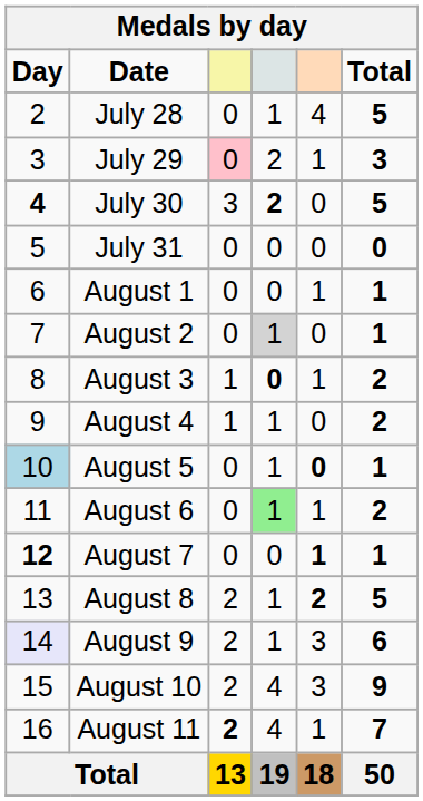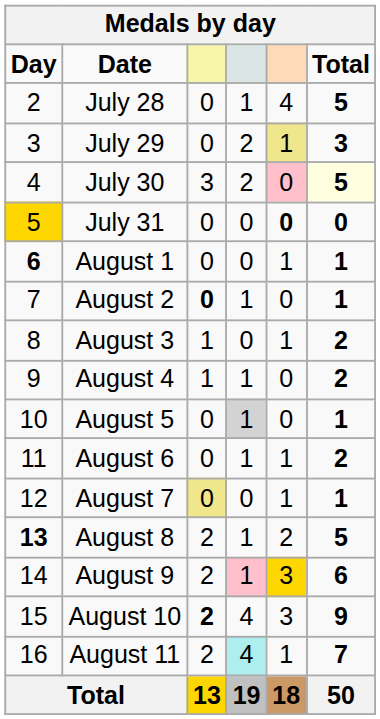July 29 | column 3: pink background -> no background
July 29 | column 5: no background -> khaki background
July 30 | Day: bold -> normal
July 30 | column 4: bold -> normal
July 30 | column 5: no background -> pink background
July 30 | Total: no background -> lightyellow background
July 31 | Day: no background -> gold background
July 31 | column 5: normal -> bold
August 1 | Day: normal -> bold
August 2 | column 3: normal -> bold
August 2 | column 4: lightgrey background -> no background
August 3 | column 4: bold -> normal
August 5 | Day: lightblue background -> no background
August 5 | column 4: no background -> lightgrey background
August 5 | column 5: bold -> normal
August 6 | column 4: lightgreen background -> no background
August 7 | Day: bold -> normal
August 7 | column 3: no background -> khaki background
August 7 | column 5: bold -> normal
August 8 | Day: normal -> bold
August 8 | column 5: bold -> normal
August 9 | Day: lavender background -> no background
August 9 | column 4: no background -> pink background
August 9 | column 5: no background -> gold background
August 10 | column 3: normal -> bold
August 11 | column 3: bold -> normal
August 11 | column 4: no background -> paleturquoise background
